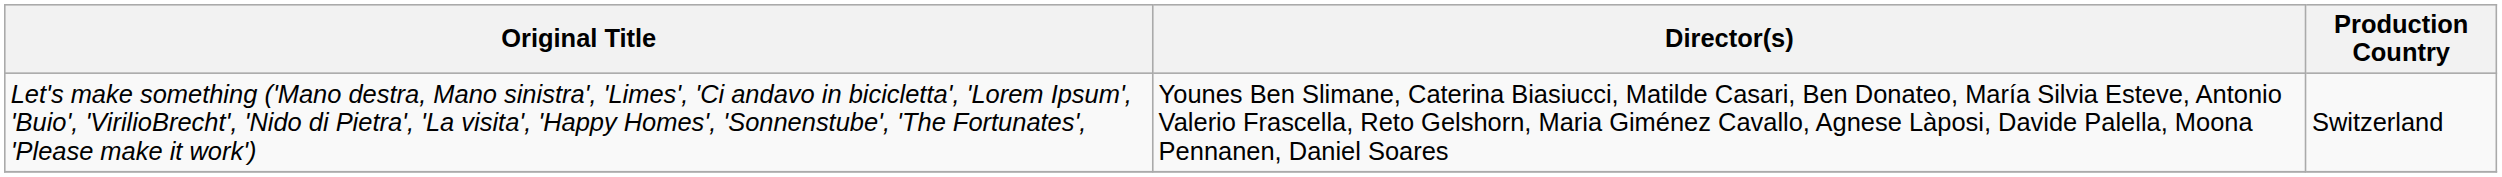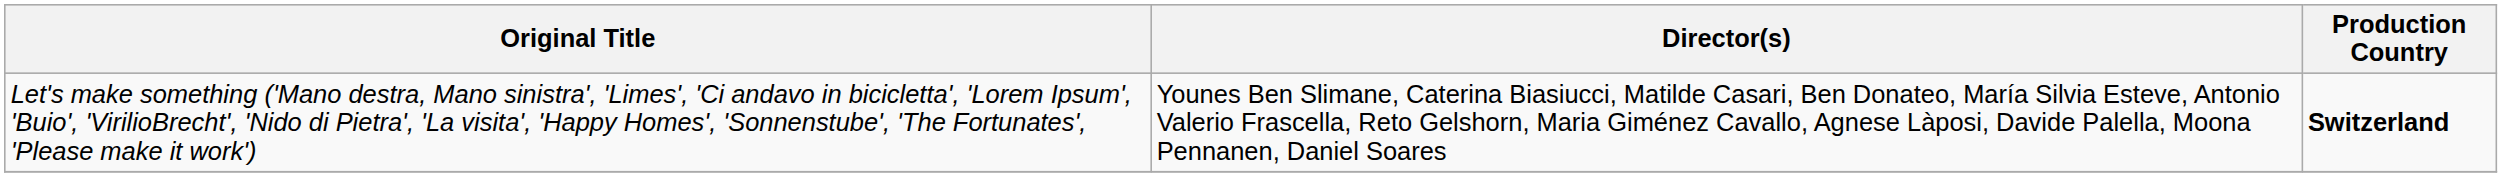row 2 | Production Country: normal -> bold
